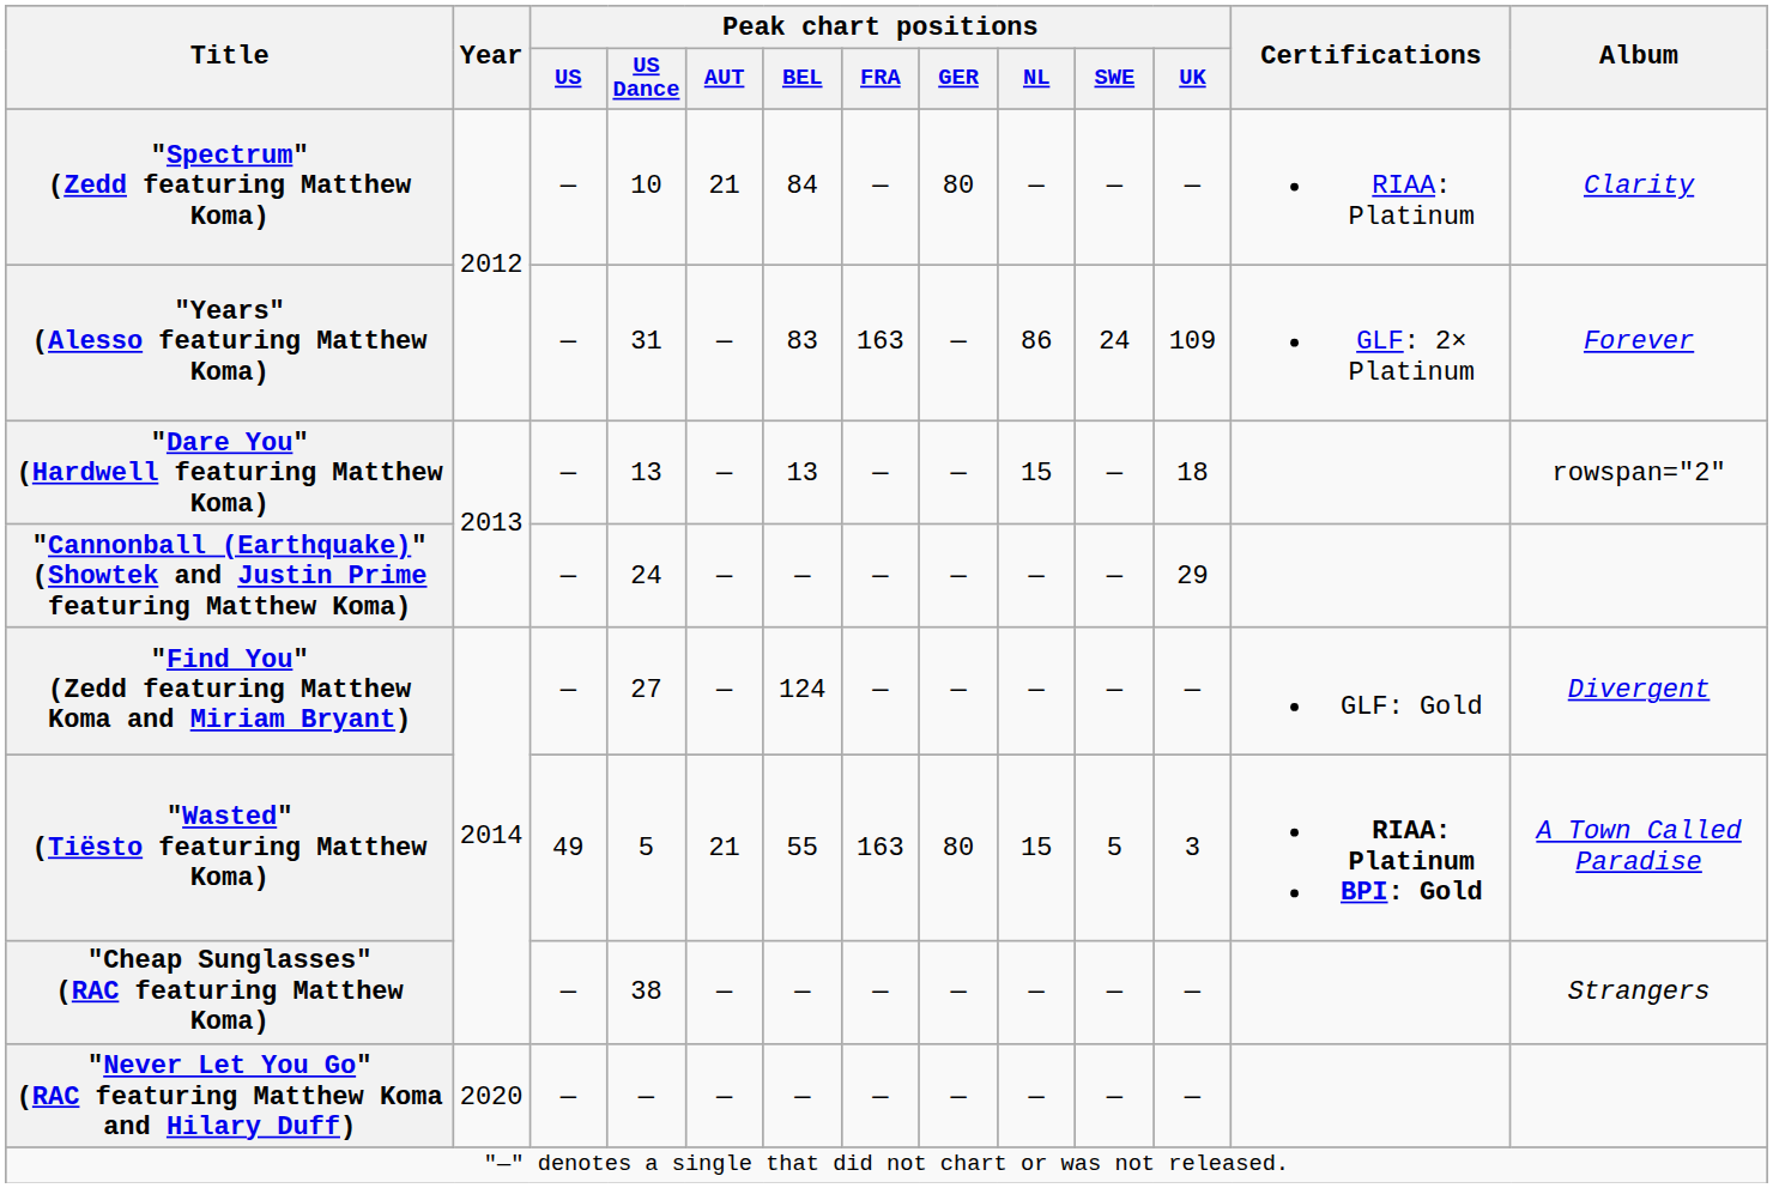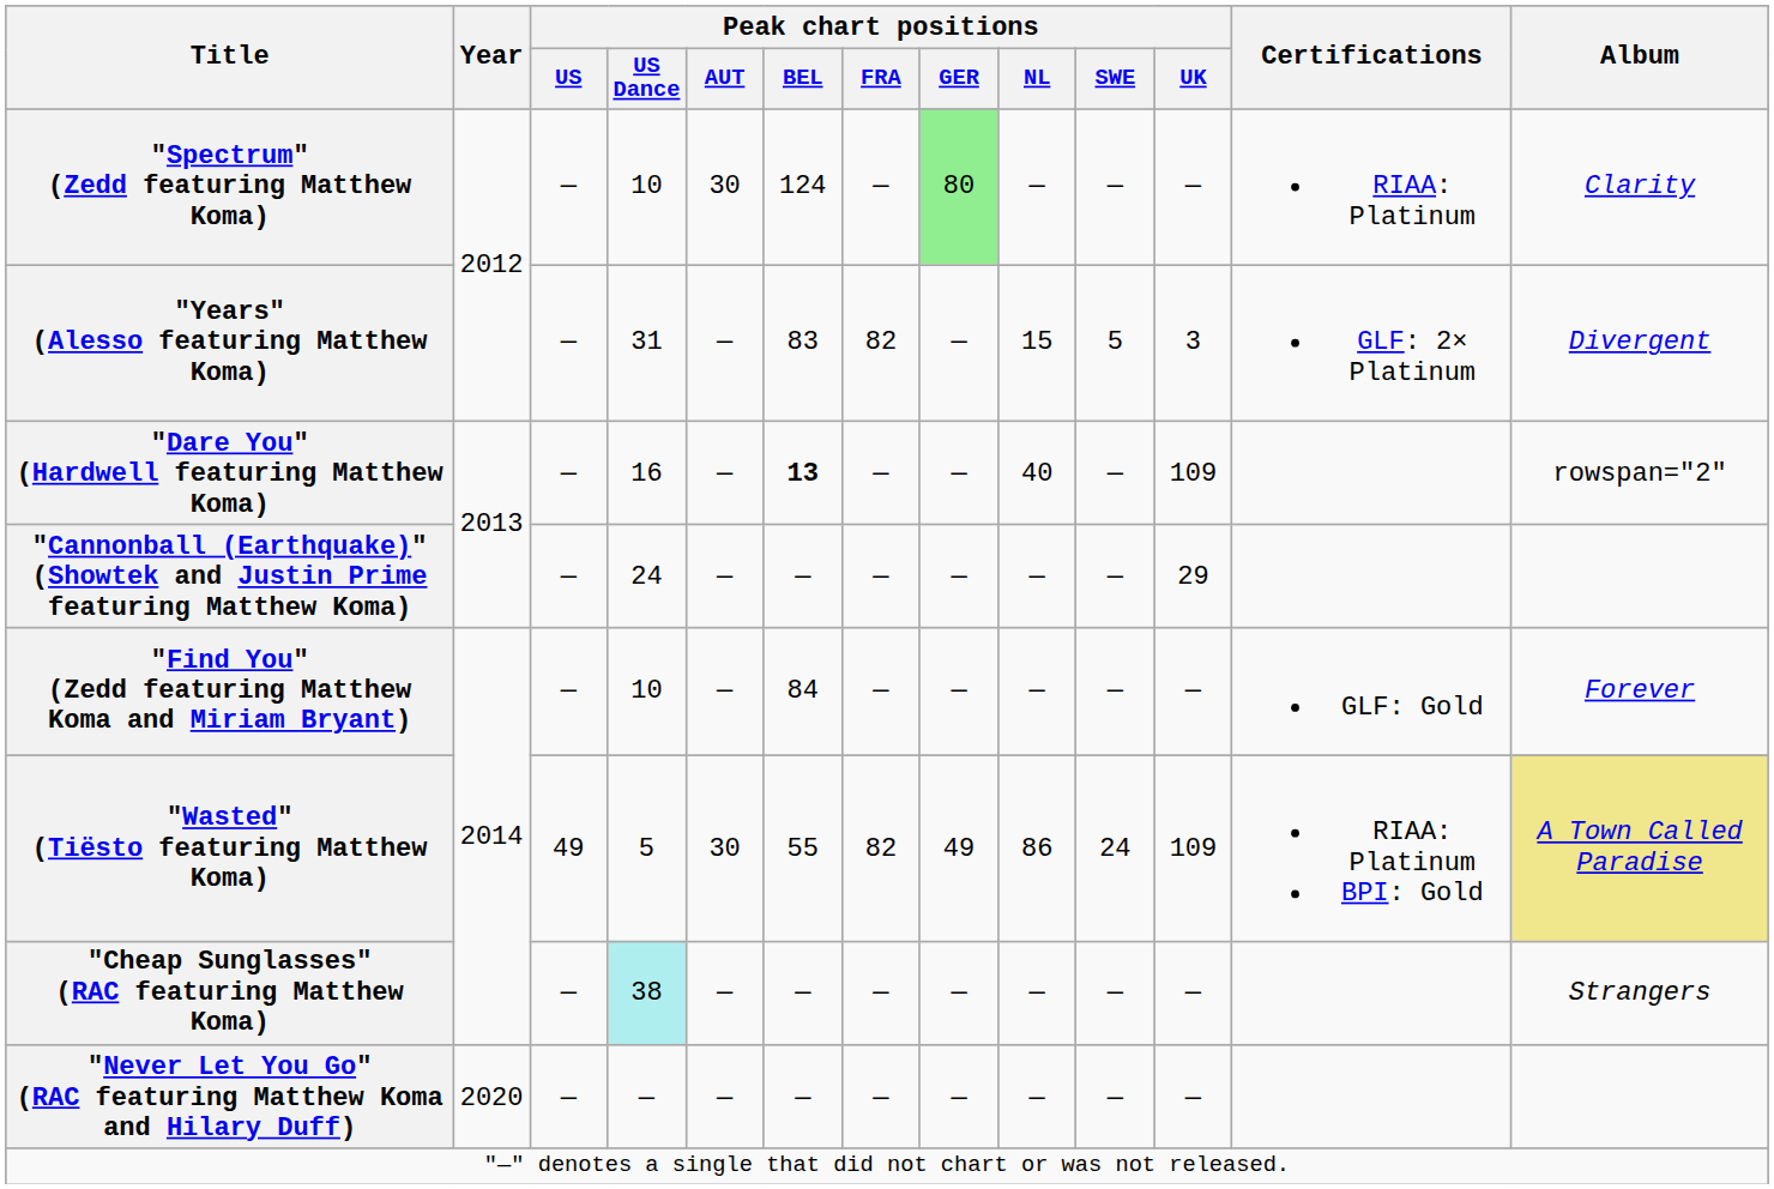"Spectrum" (Zedd featuring Matthew Koma) | Peak chart positions / AUT: 21 -> 30
"Spectrum" (Zedd featuring Matthew Koma) | Peak chart positions / BEL: 84 -> 124
"Spectrum" (Zedd featuring Matthew Koma) | Peak chart positions / GER: no background -> lightgreen background
"Years" (Alesso featuring Matthew Koma) | Peak chart positions / FRA: 163 -> 82
"Years" (Alesso featuring Matthew Koma) | Peak chart positions / NL: 86 -> 15
"Years" (Alesso featuring Matthew Koma) | Peak chart positions / SWE: 24 -> 5
"Years" (Alesso featuring Matthew Koma) | Peak chart positions / UK: 109 -> 3
"Years" (Alesso featuring Matthew Koma) | Album: Forever -> Divergent
"Dare You" (Hardwell featuring Matthew Koma) | Peak chart positions / US Dance: 13 -> 16
"Dare You" (Hardwell featuring Matthew Koma) | Peak chart positions / BEL: normal -> bold
"Dare You" (Hardwell featuring Matthew Koma) | Peak chart positions / NL: 15 -> 40
"Dare You" (Hardwell featuring Matthew Koma) | Peak chart positions / UK: 18 -> 109
"Find You" (Zedd featuring Matthew Koma and Miriam Bryant) | Peak chart positions / US Dance: 27 -> 10
"Find You" (Zedd featuring Matthew Koma and Miriam Bryant) | Peak chart positions / BEL: 124 -> 84
"Find You" (Zedd featuring Matthew Koma and Miriam Bryant) | Album: Divergent -> Forever
"Wasted" (Tiësto featuring Matthew Koma) | Peak chart positions / AUT: 21 -> 30
"Wasted" (Tiësto featuring Matthew Koma) | Peak chart positions / FRA: 163 -> 82
"Wasted" (Tiësto featuring Matthew Koma) | Peak chart positions / GER: 80 -> 49
"Wasted" (Tiësto featuring Matthew Koma) | Peak chart positions / NL: 15 -> 86
"Wasted" (Tiësto featuring Matthew Koma) | Peak chart positions / SWE: 5 -> 24
"Wasted" (Tiësto featuring Matthew Koma) | Peak chart positions / UK: 3 -> 109
"Wasted" (Tiësto featuring Matthew Koma) | Certifications: bold -> normal
"Wasted" (Tiësto featuring Matthew Koma) | Album: no background -> khaki background
"Cheap Sunglasses" (RAC featuring Matthew Koma) | Peak chart positions / US Dance: no background -> paleturquoise background
